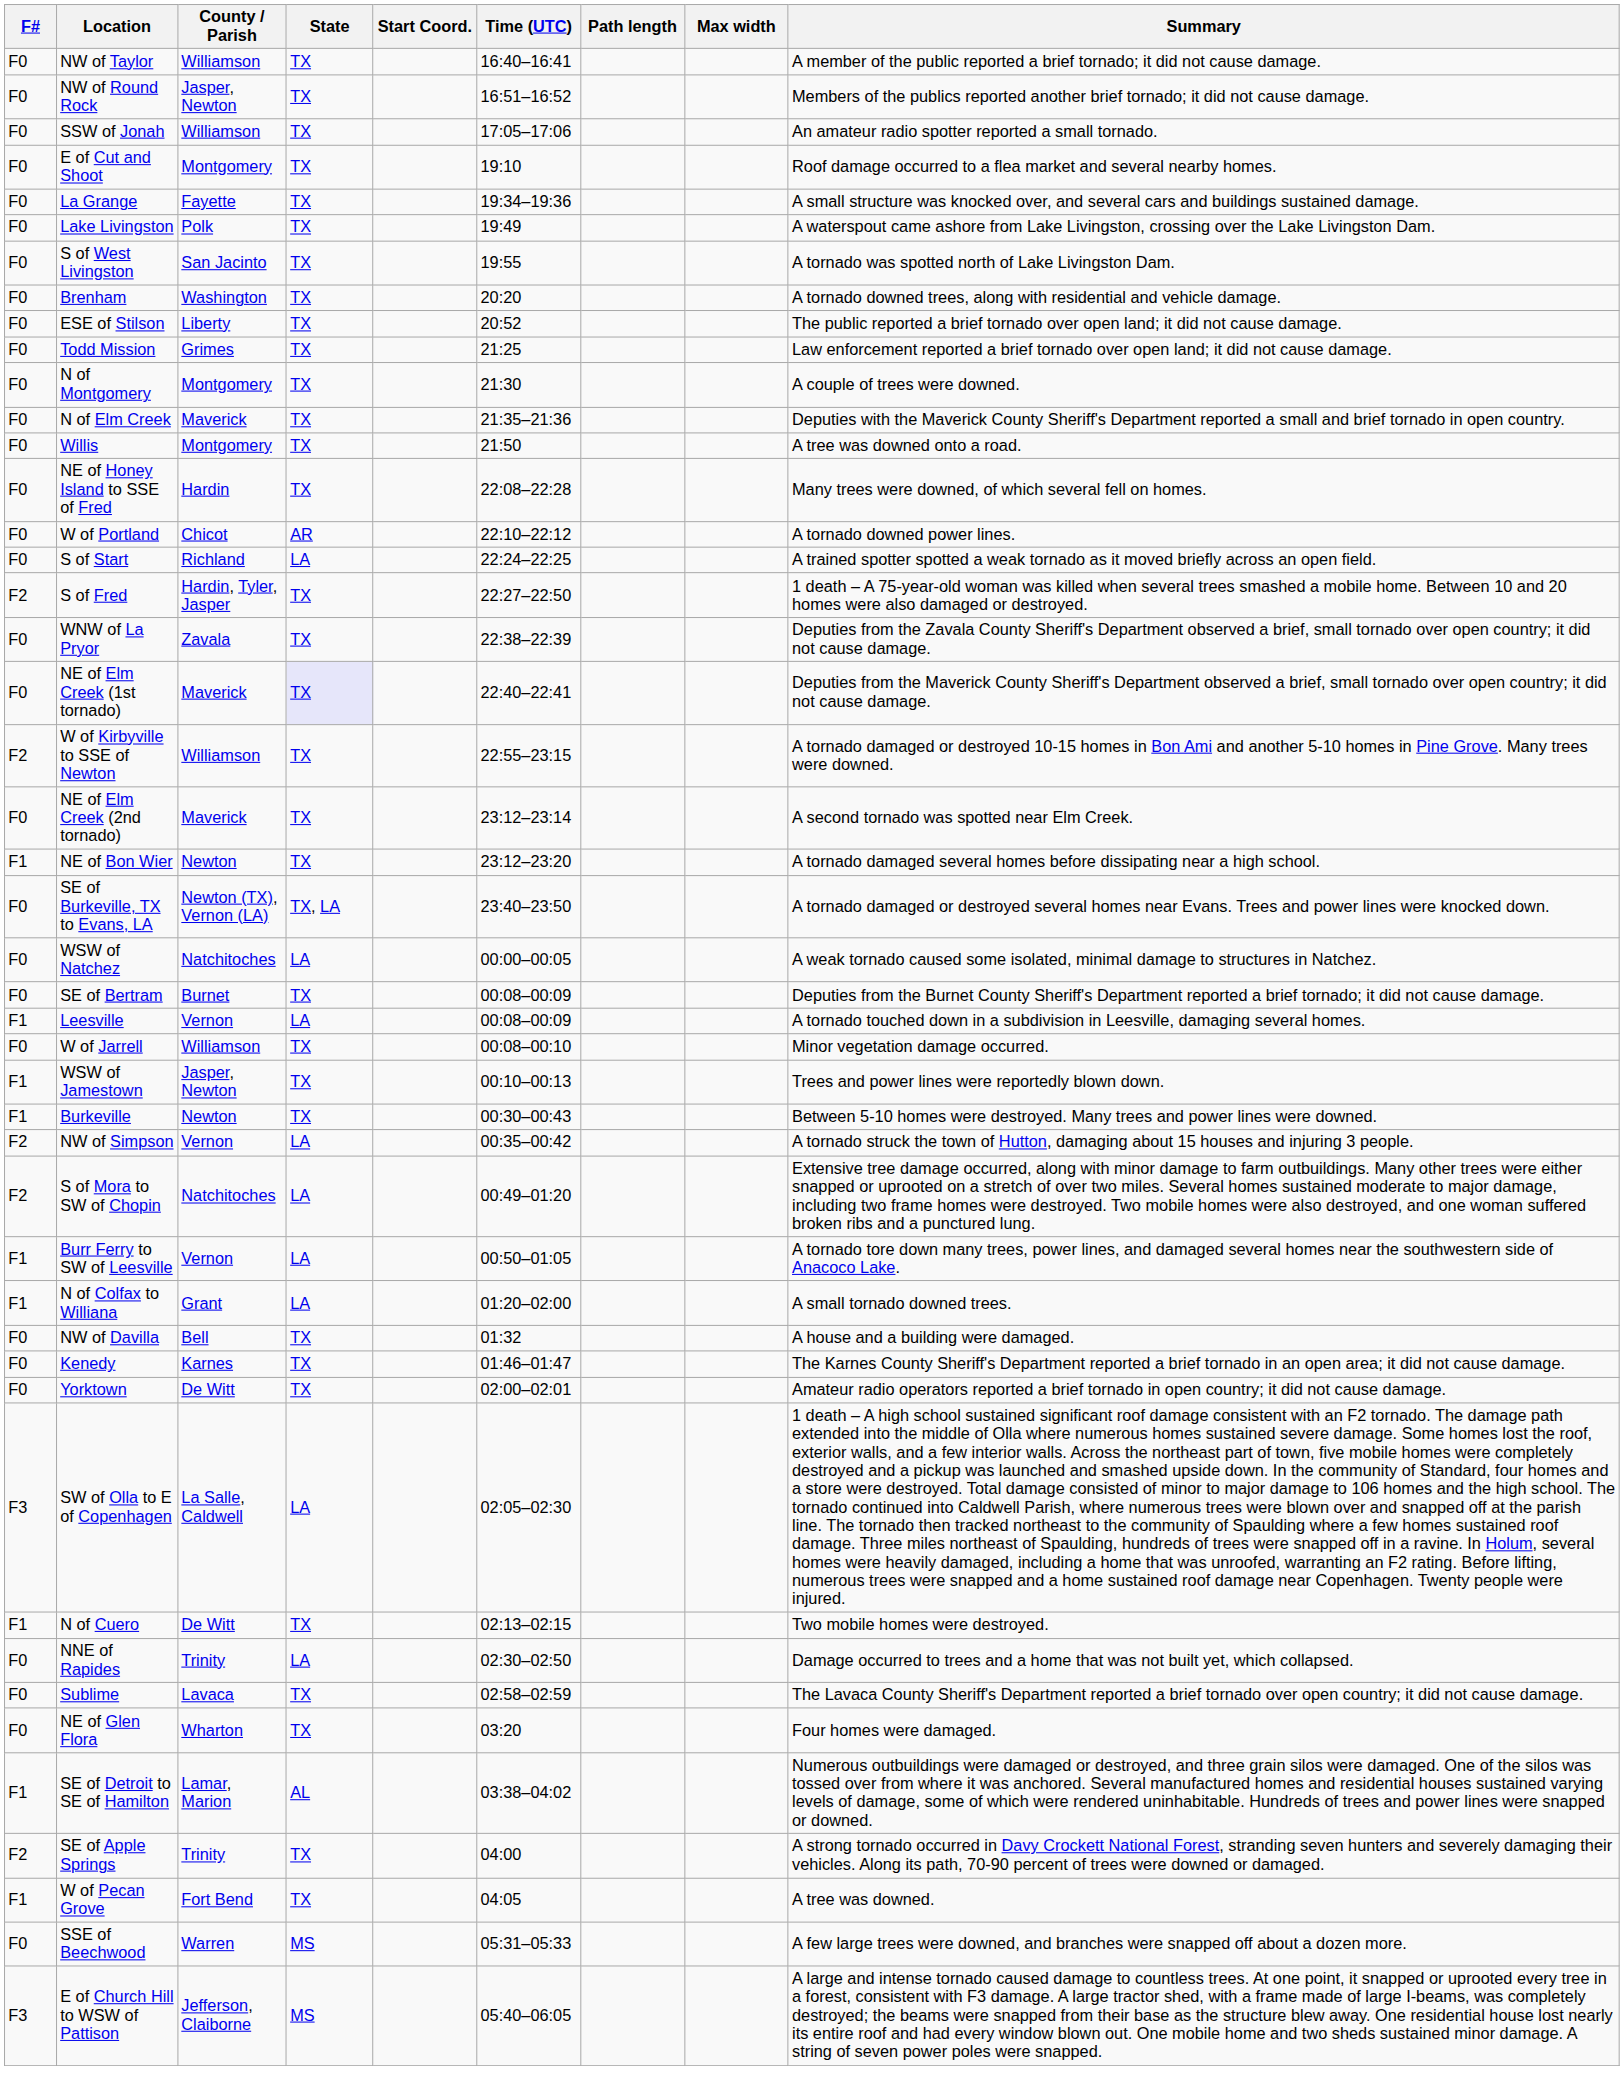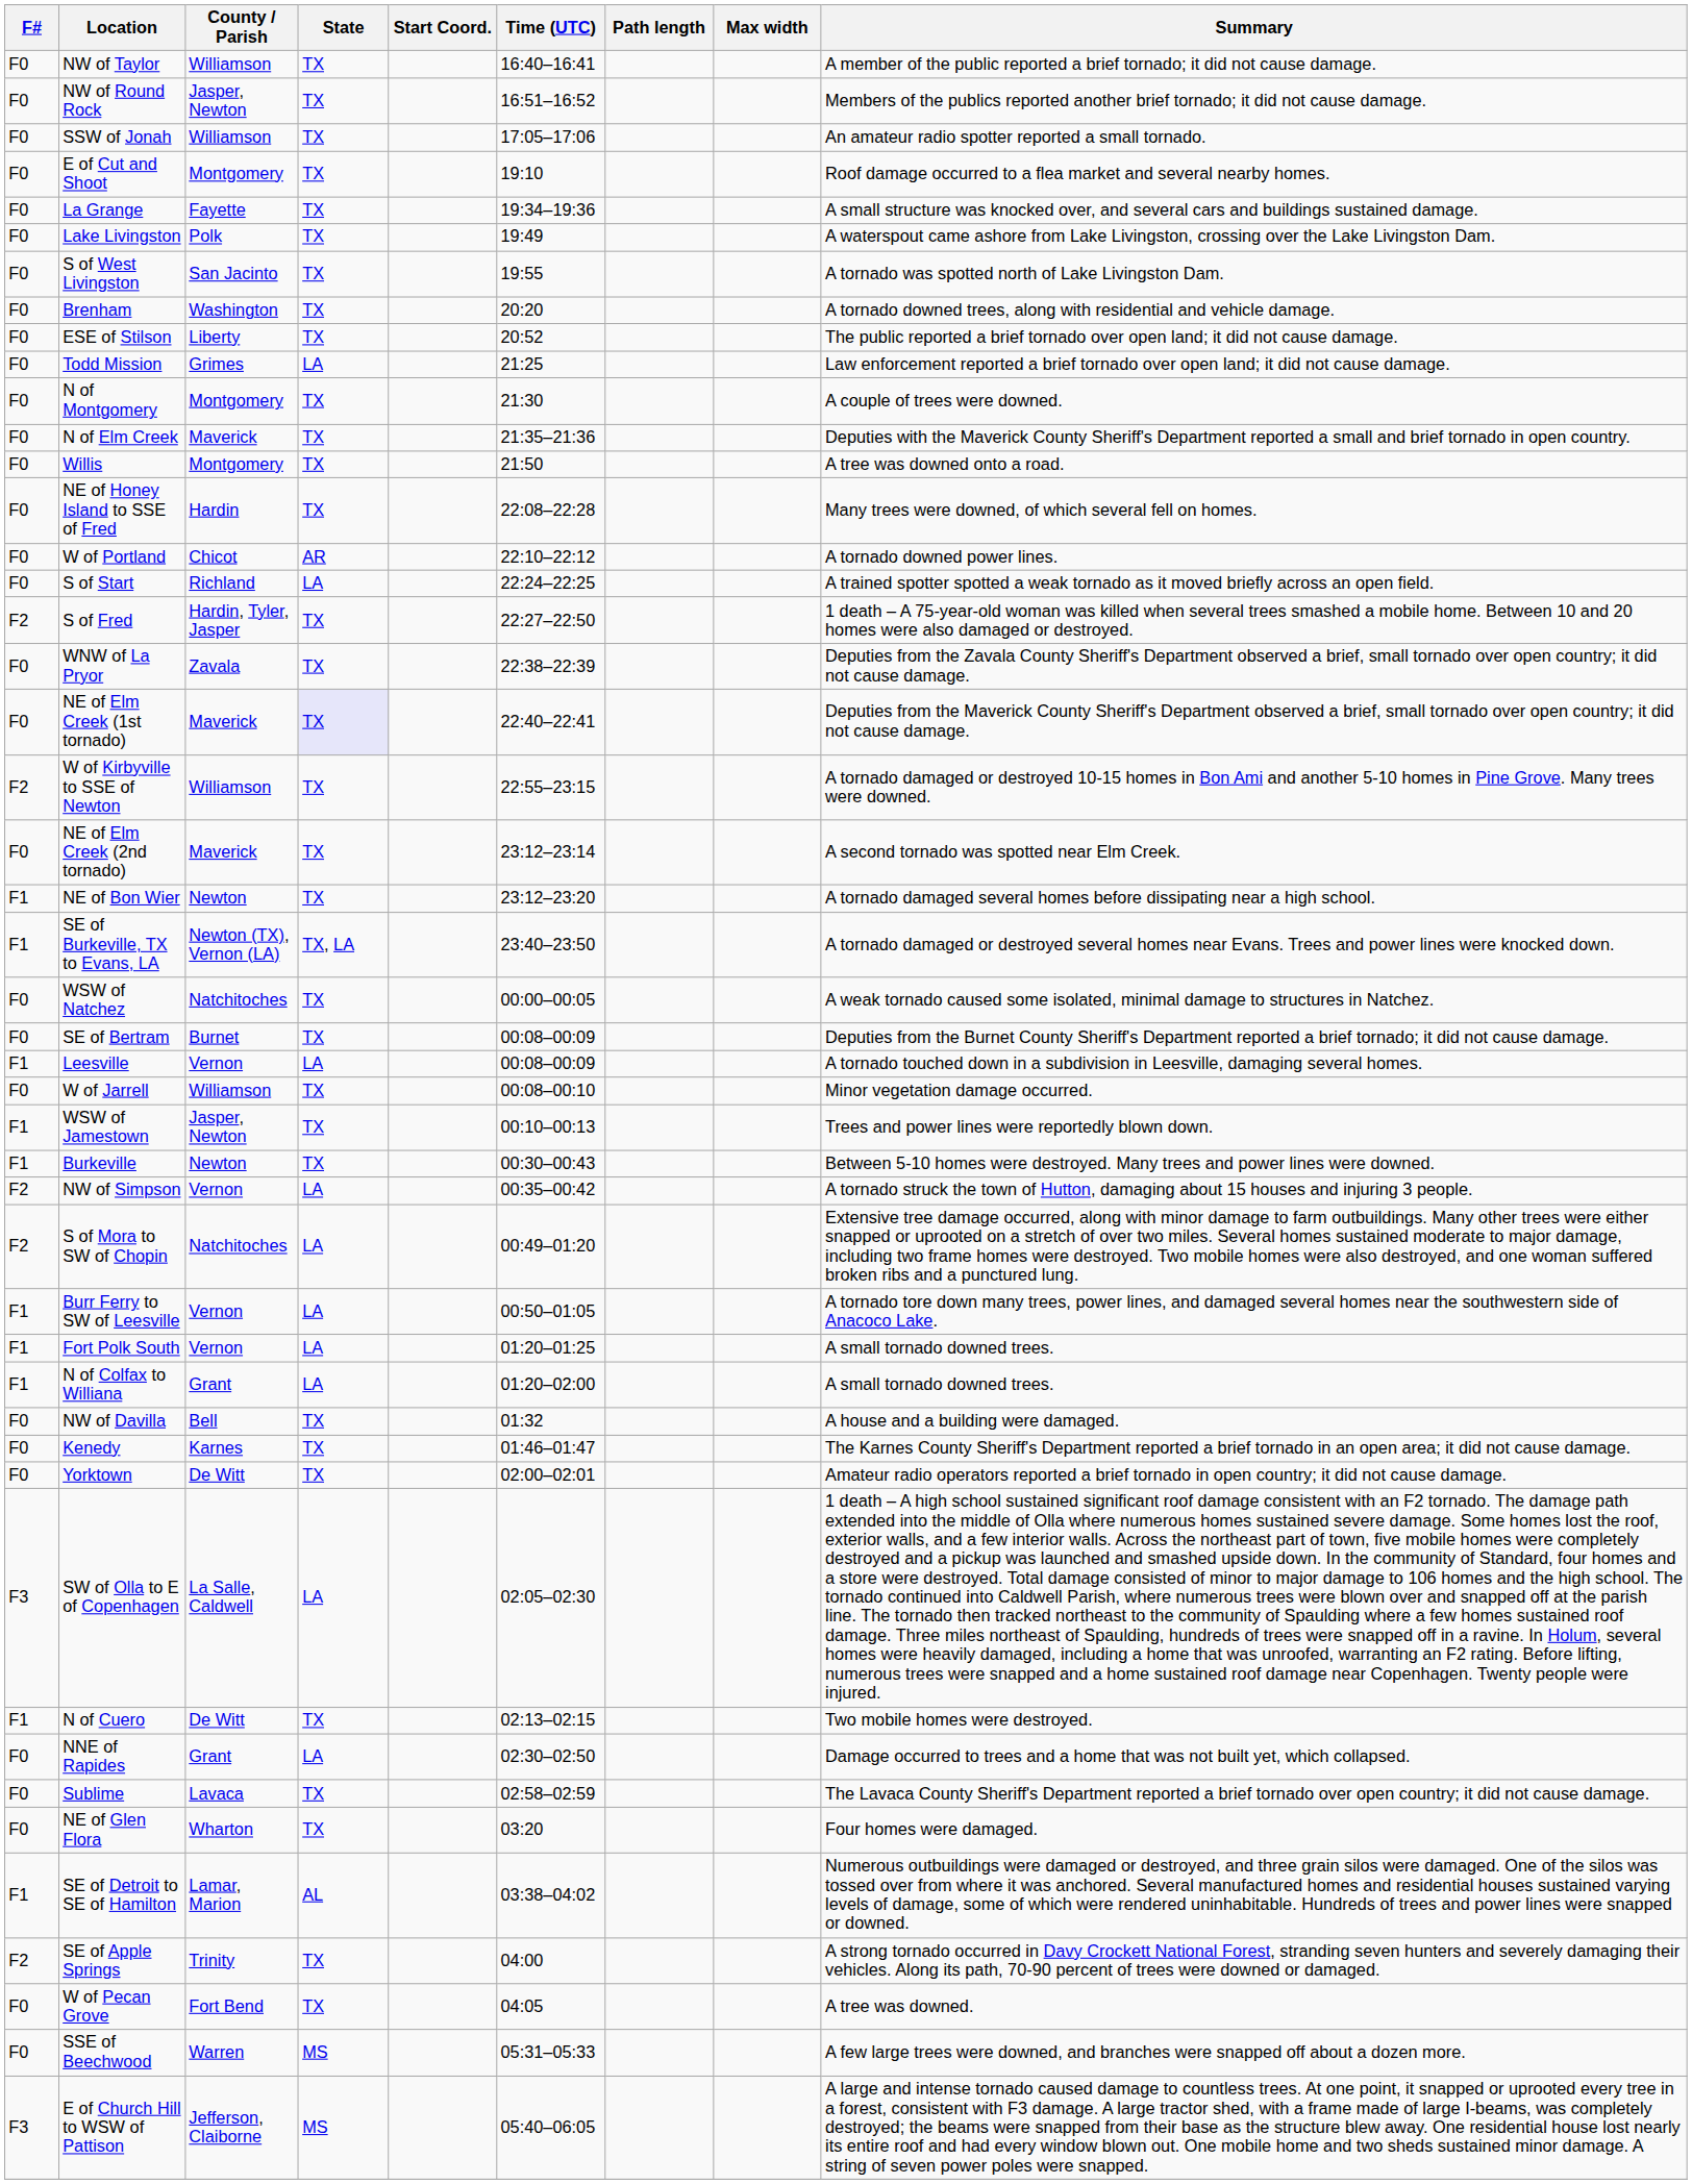Todd Mission | State: TX -> LA
SE of Burkeville, TX to Evans, LA | F#: F0 -> F1
WSW of Natchez | State: LA -> TX
+ row: F1 | Fort Polk South | Vernon | LA | 01:20–01:25 | A small tornado downed trees.
NNE of Rapides | County / Parish: Trinity -> Grant
W of Pecan Grove | F#: F1 -> F0
